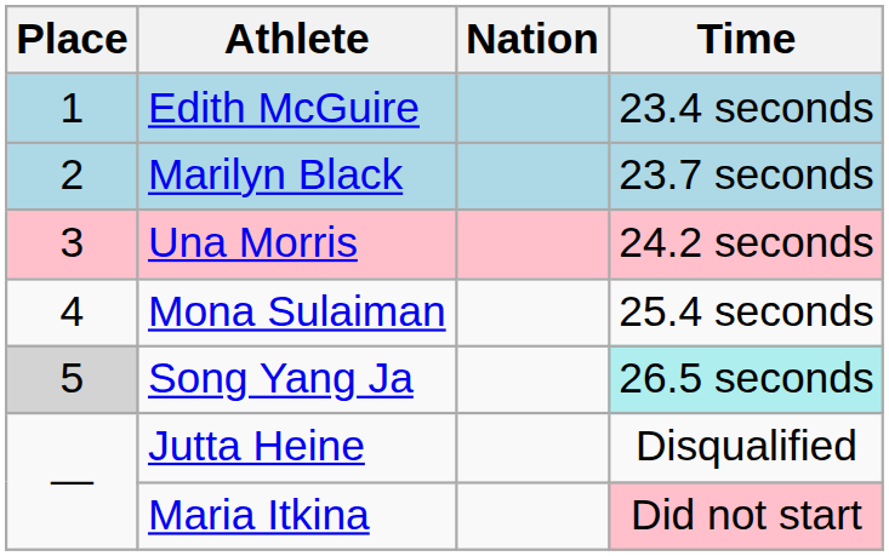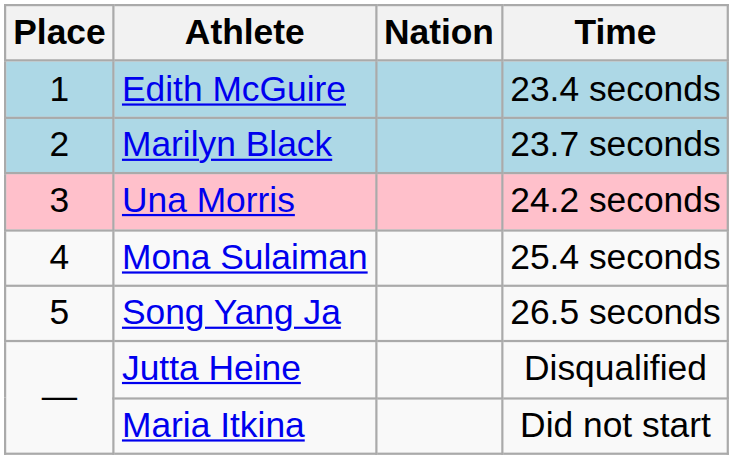Song Yang Ja | Place: lightgrey background -> no background
Song Yang Ja | Time: paleturquoise background -> no background
Maria Itkina | Time: pink background -> no background
